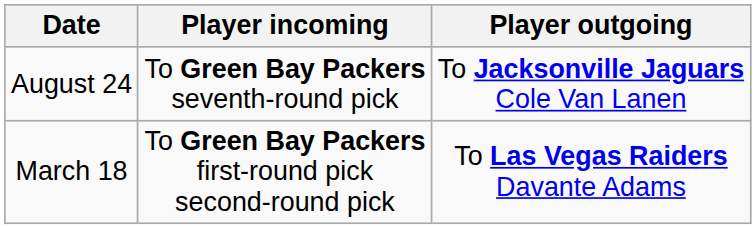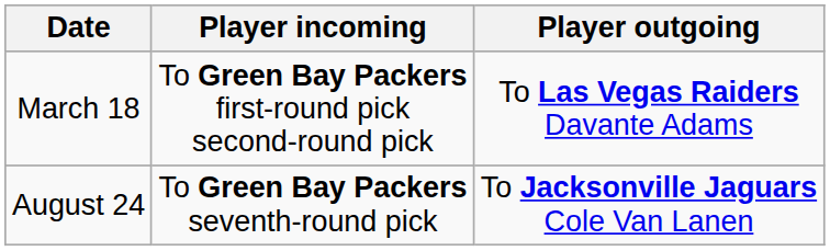rows swapped: March 18 <-> August 24
